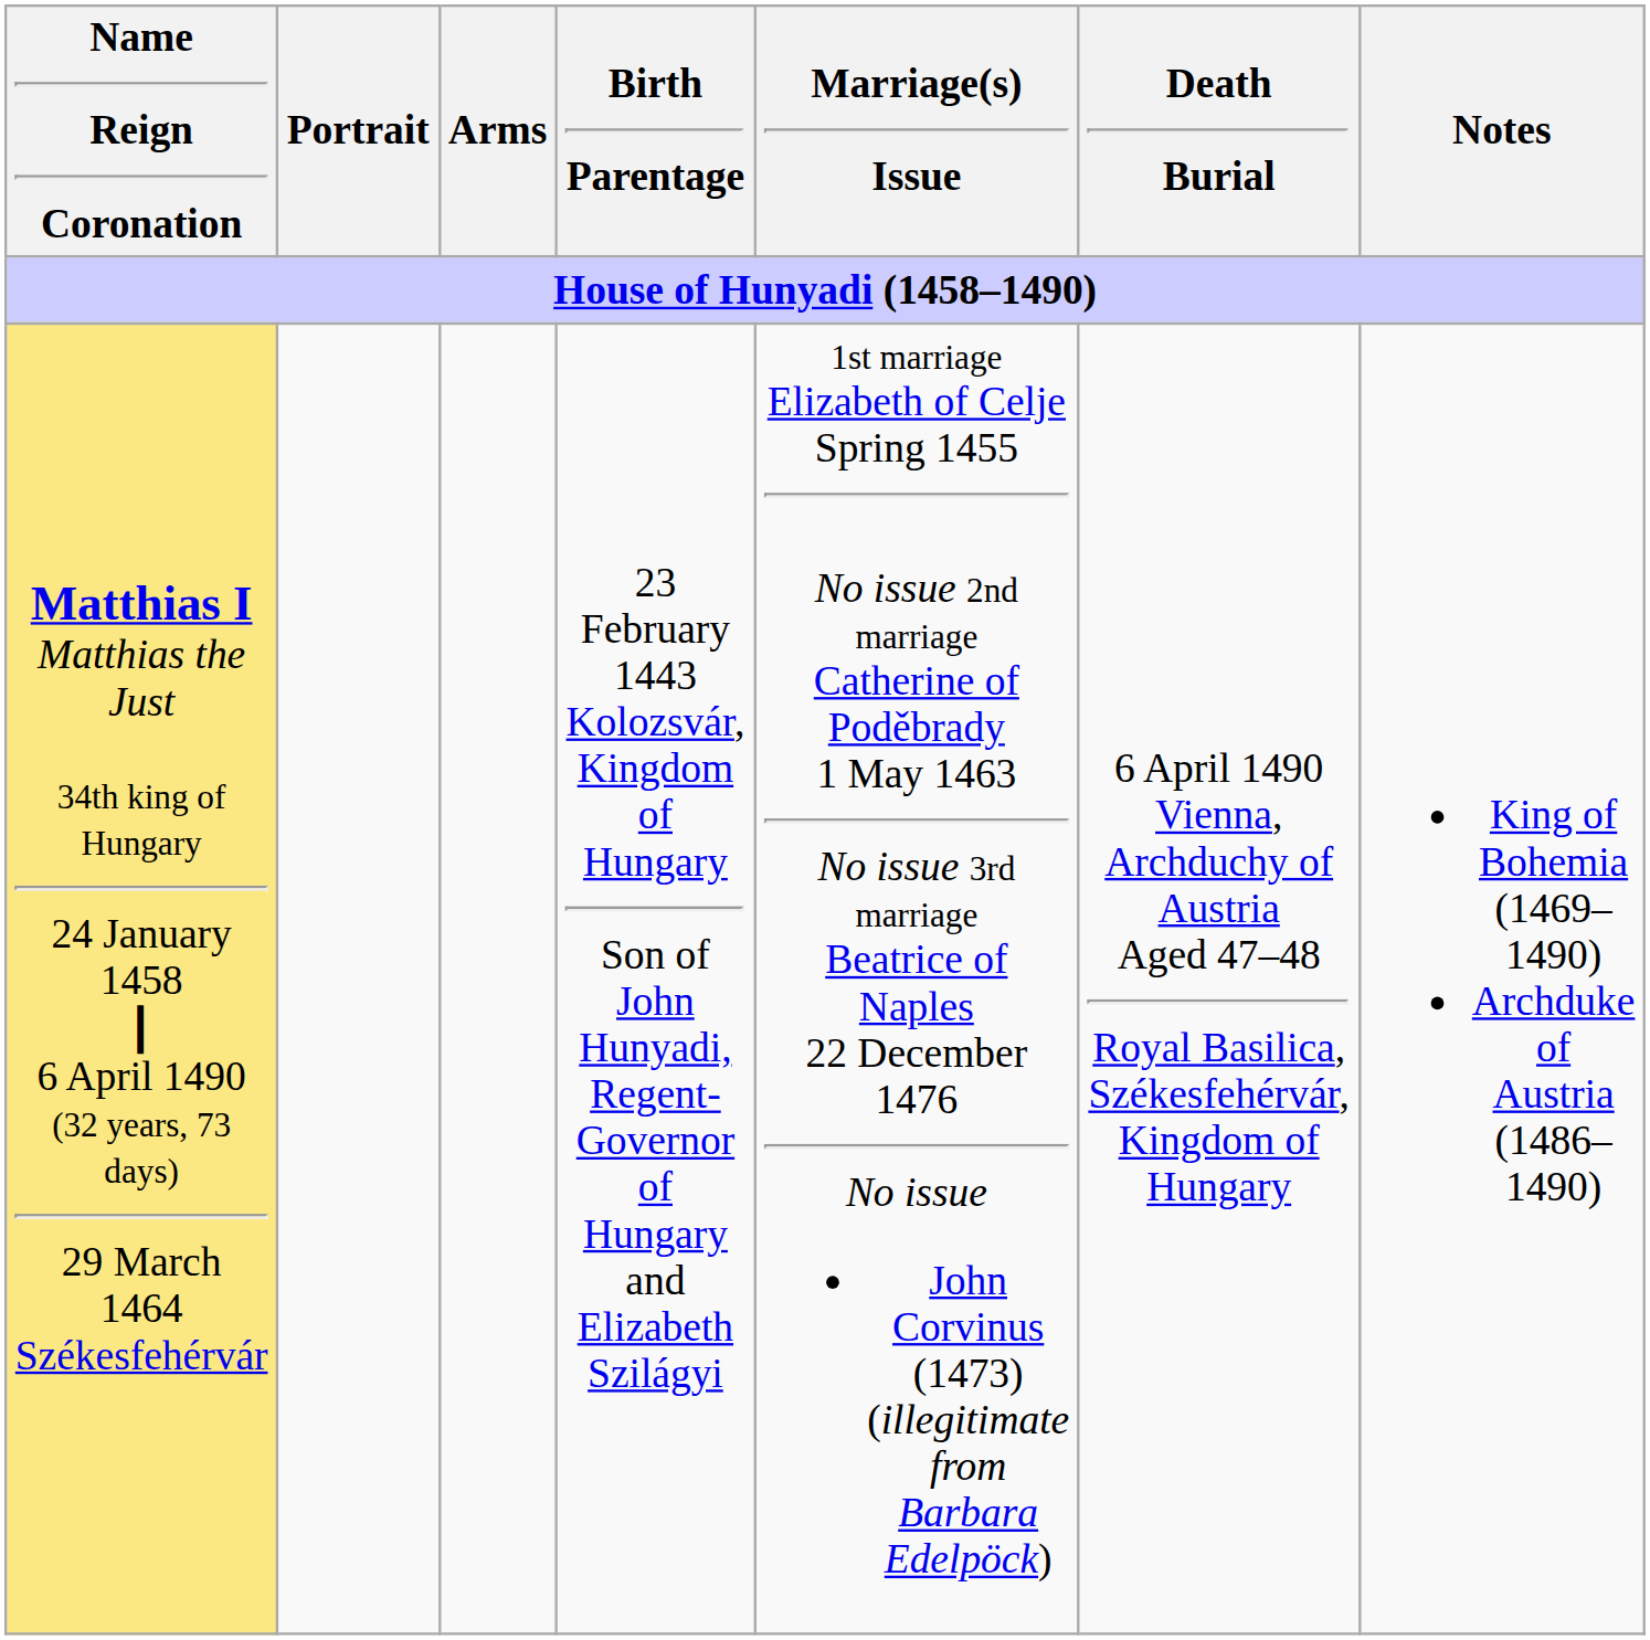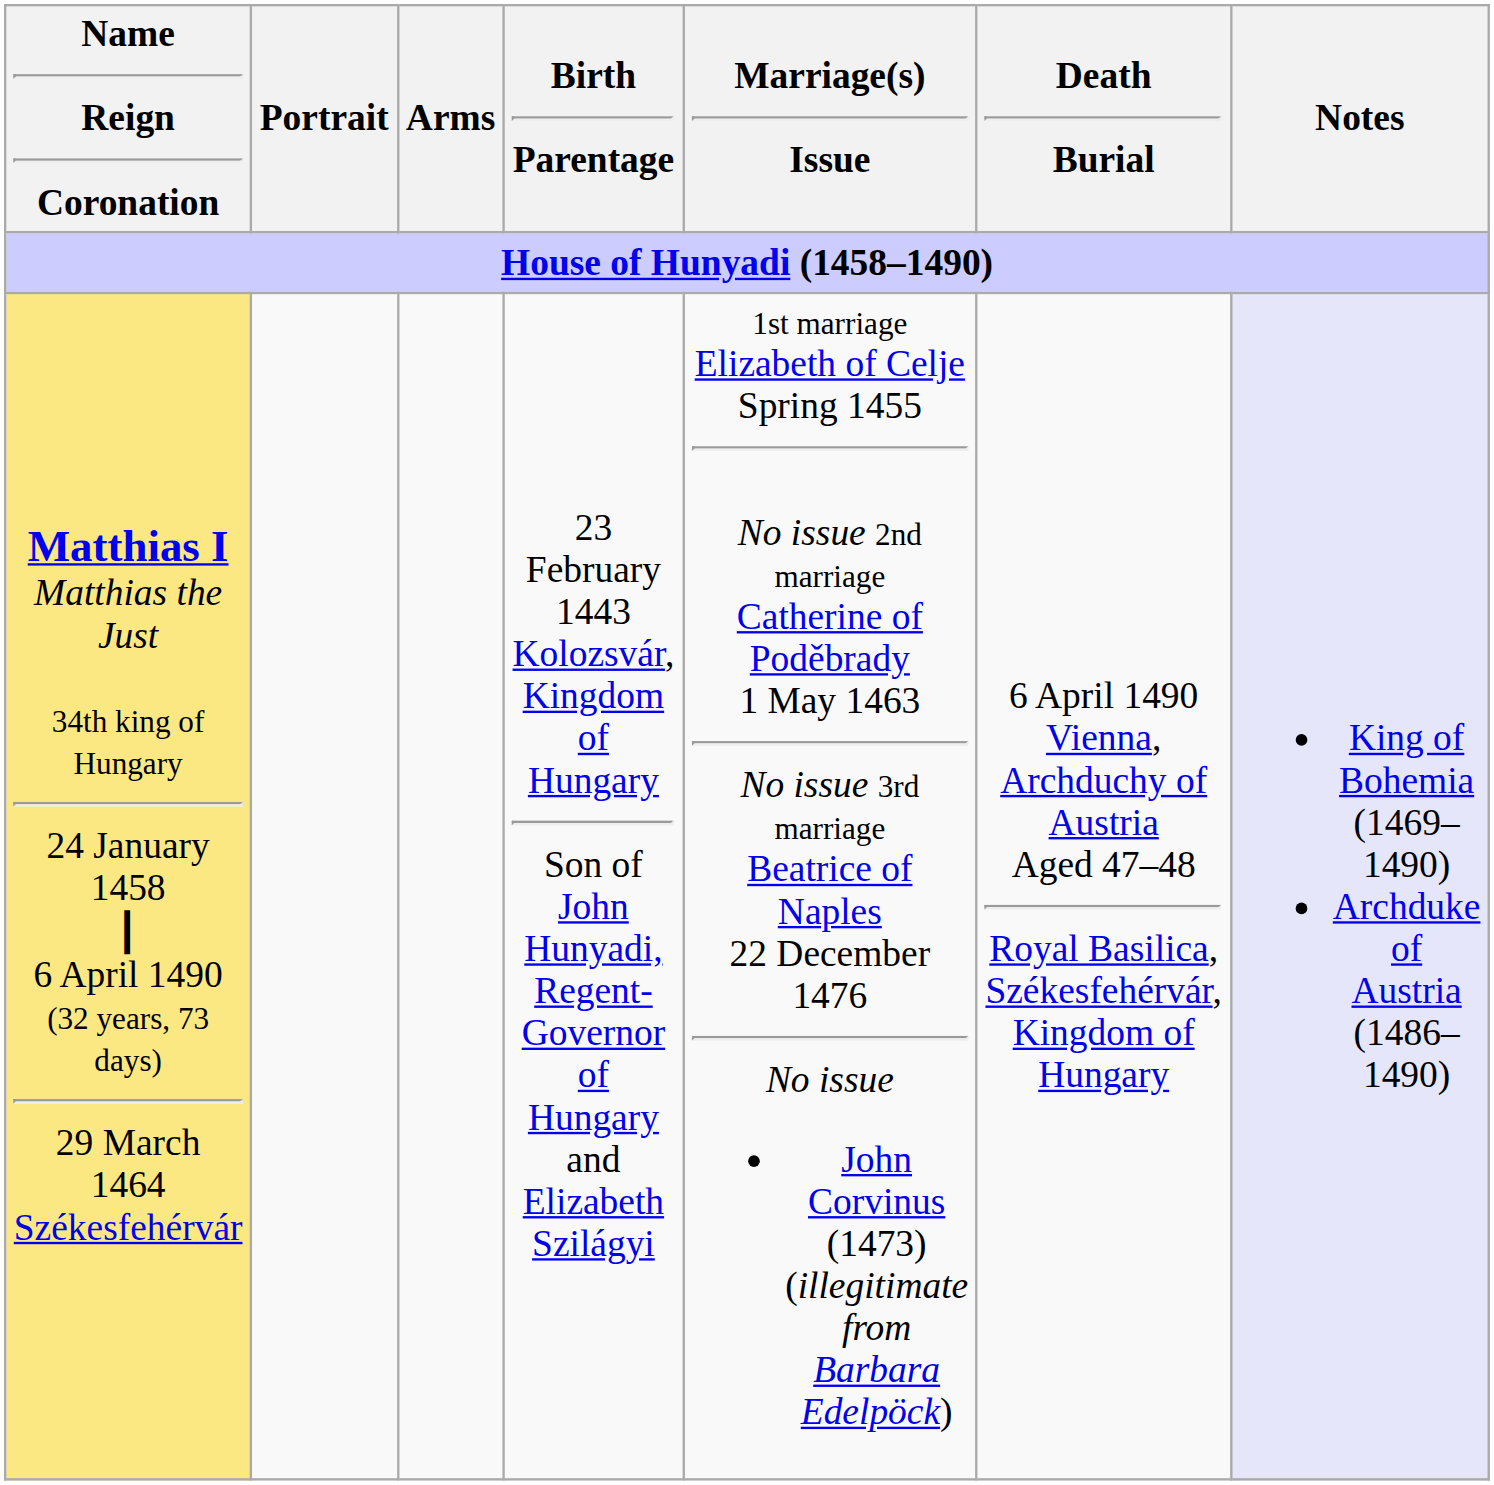row 3 | Notes: no background -> lavender background
